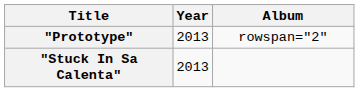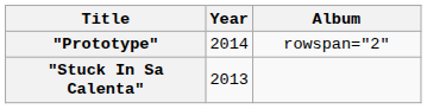"Prototype" | Year: 2013 -> 2014
